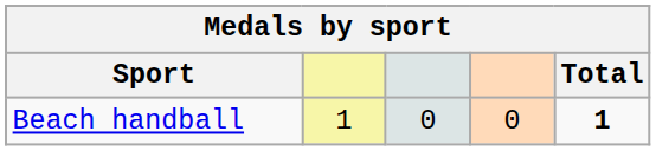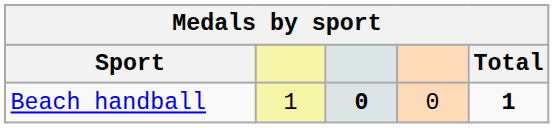Beach handball | column 3: normal -> bold
